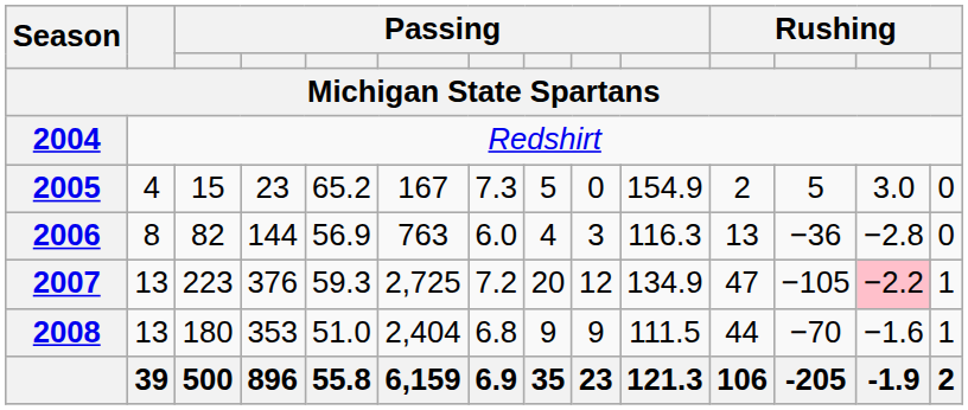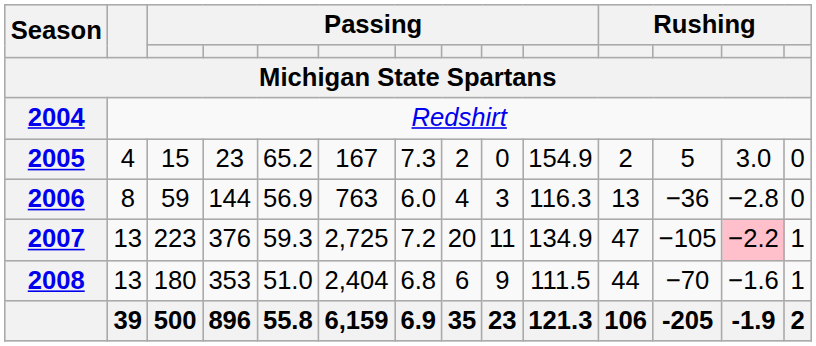2005 | column 8: 5 -> 2
2006 | column 3: 82 -> 59
2007 | column 9: 12 -> 11
2008 | column 8: 9 -> 6
